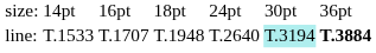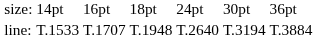line: | column 6: paleturquoise background -> no background
line: | column 7: bold -> normal
